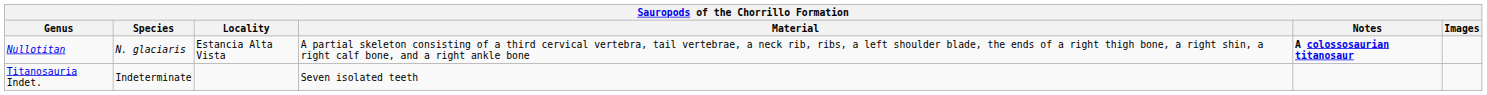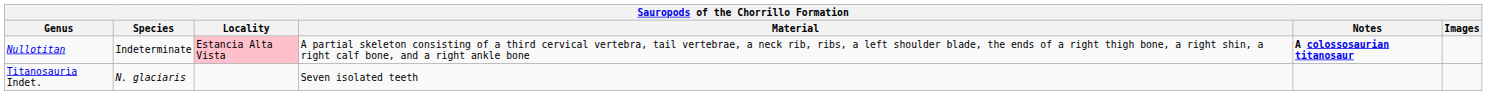Nullotitan | Species: N. glaciaris -> Indeterminate
Nullotitan | Locality: no background -> pink background
Titanosauria Indet. | Species: Indeterminate -> N. glaciaris
